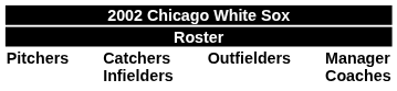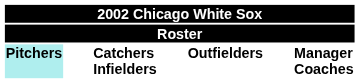Pitchers | column 1: no background -> paleturquoise background
